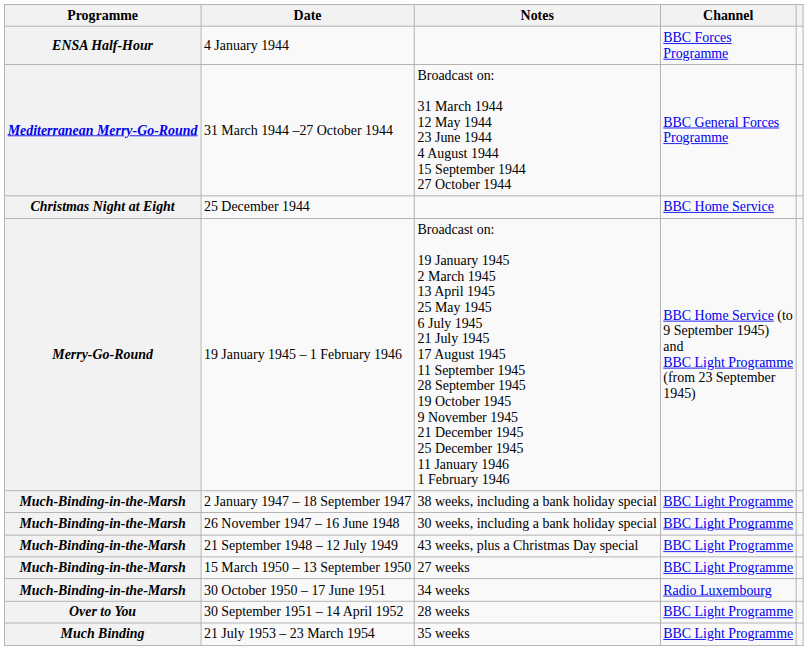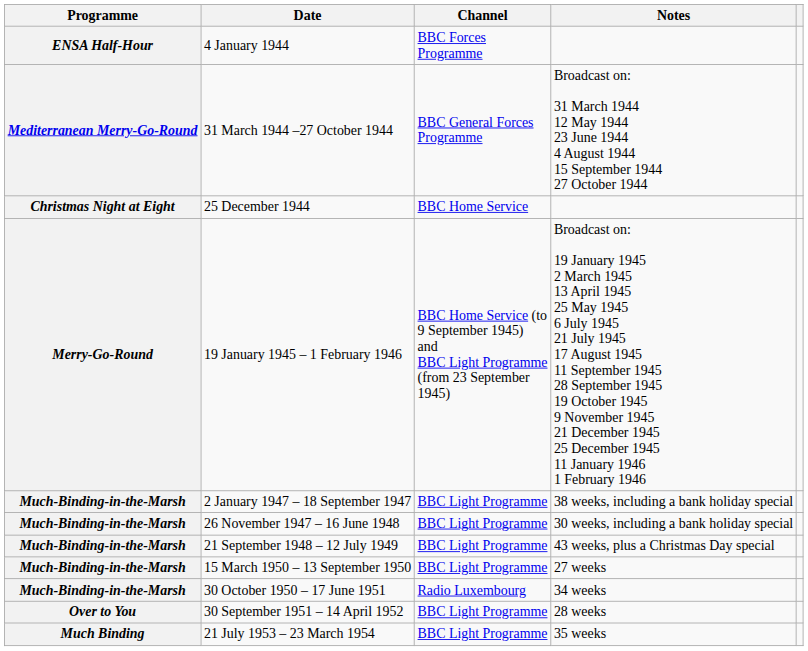columns swapped: Channel <-> Notes
